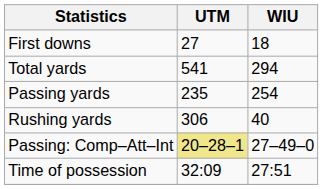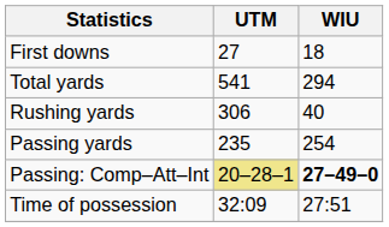rows swapped: Rushing yards <-> Passing yards
Passing: Comp–Att–Int | WIU: normal -> bold
